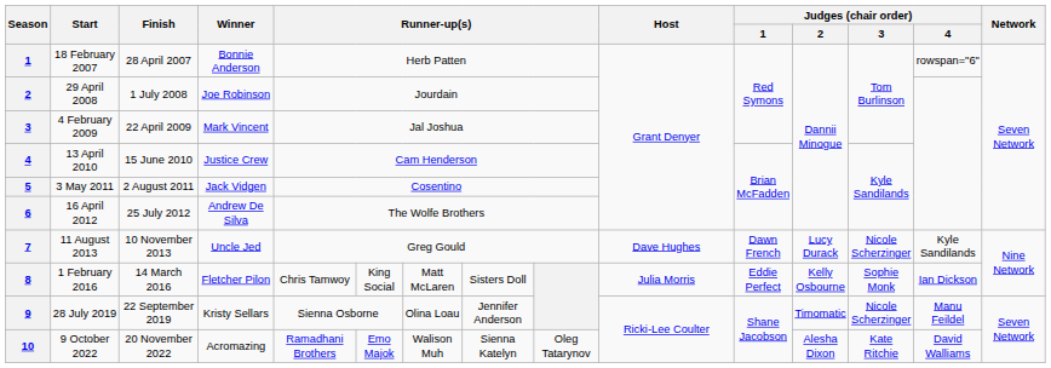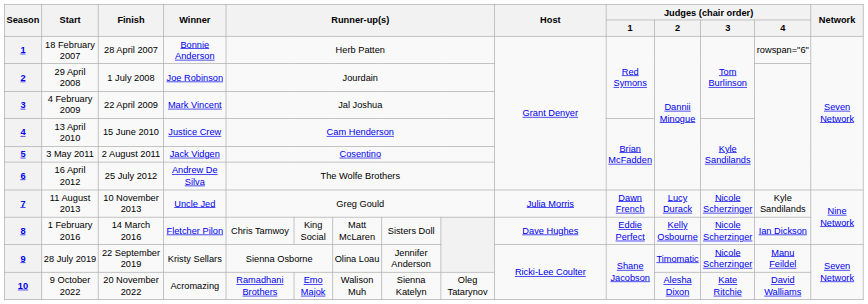11 August 2013 | Host: Dave Hughes -> Julia Morris
1 February 2016 | Host: Julia Morris -> Dave Hughes
1 February 2016 | Judges (chair order) / 3: Sophie Monk -> Nicole Scherzinger
